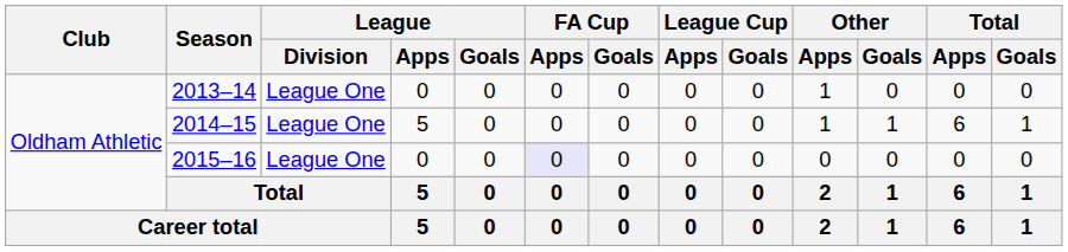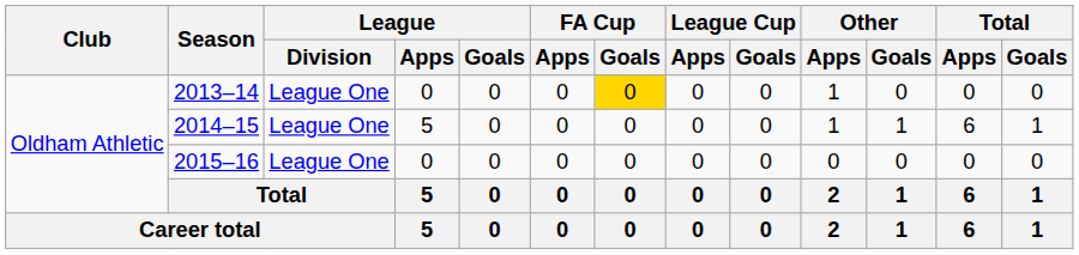2013–14 | FA Cup / Goals: no background -> gold background
2015–16 | FA Cup / Apps: lavender background -> no background
